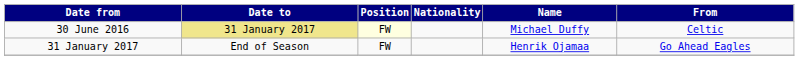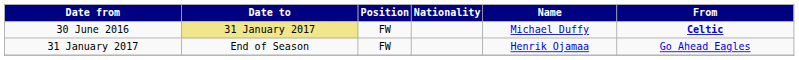30 June 2016 | Position: lightyellow background -> no background
30 June 2016 | From: normal -> bold
